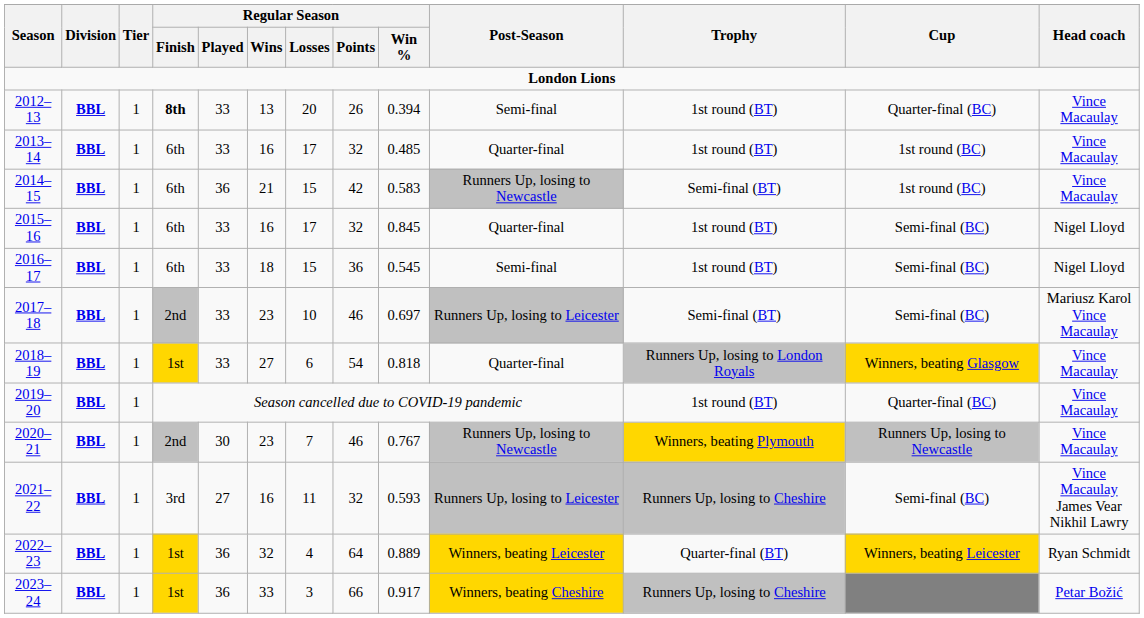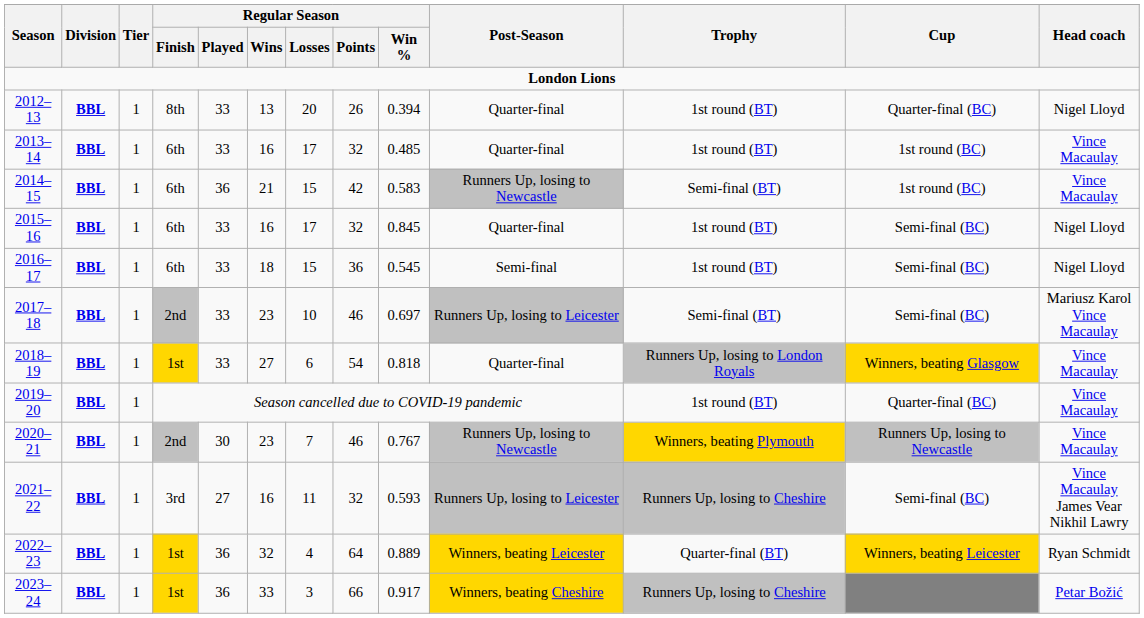2012–13 | Regular Season / Finish: bold -> normal
2012–13 | Post-Season: Semi-final -> Quarter-final
2012–13 | Head coach: Vince Macaulay -> Nigel Lloyd
